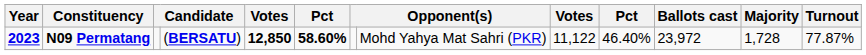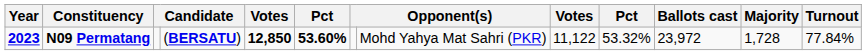N09 Permatang | column 6: 58.60% -> 53.60%
N09 Permatang | column 10: 46.40% -> 53.32%
N09 Permatang | Turnout: 77.87% -> 77.84%
